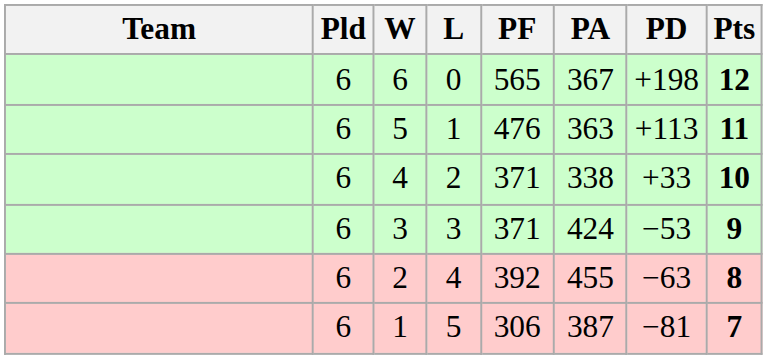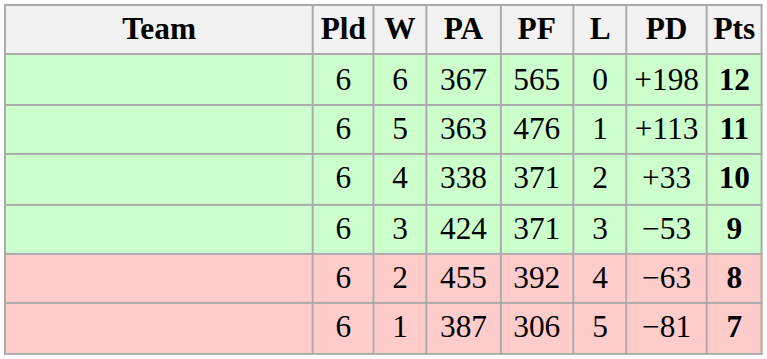columns swapped: L <-> PA
